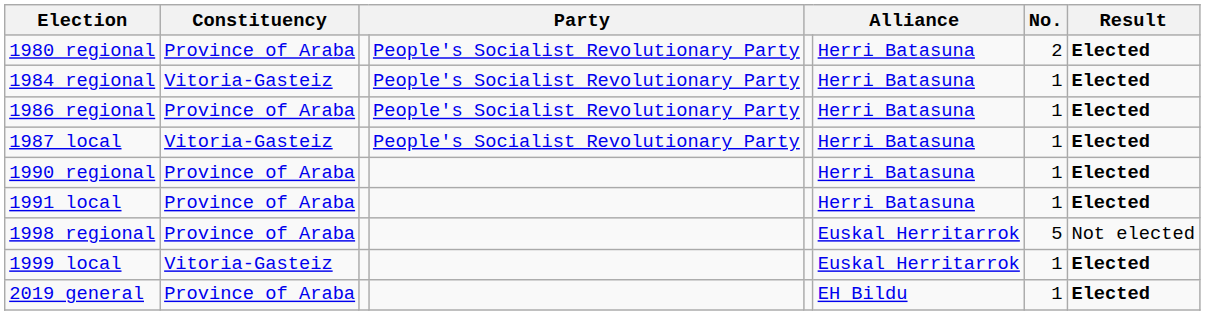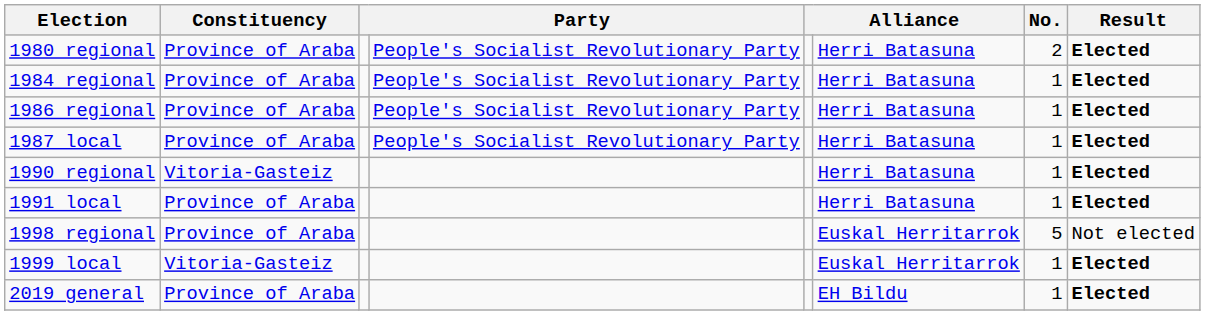1984 regional | Constituency: Vitoria-Gasteiz -> Province of Araba
1987 local | Constituency: Vitoria-Gasteiz -> Province of Araba
1990 regional | Constituency: Province of Araba -> Vitoria-Gasteiz
